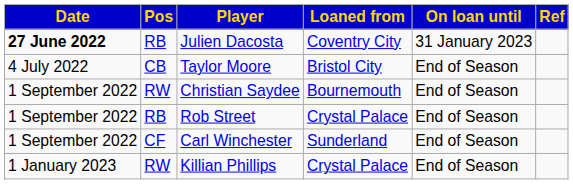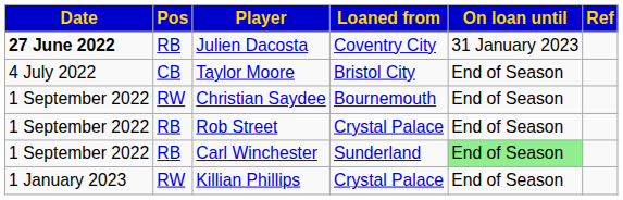Carl Winchester | Pos: CF -> RB
Carl Winchester | On loan until: no background -> lightgreen background
